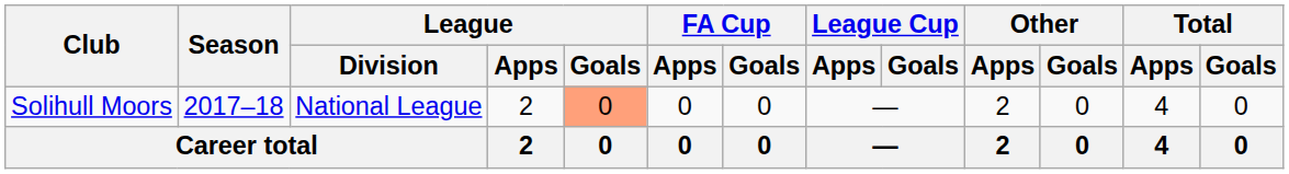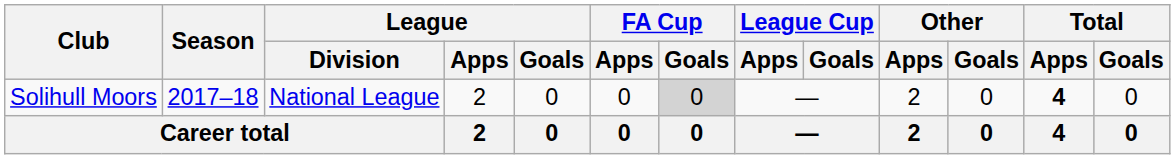Solihull Moors | League / Goals: lightsalmon background -> no background
Solihull Moors | FA Cup / Goals: no background -> lightgrey background
Solihull Moors | Total / Apps: normal -> bold
